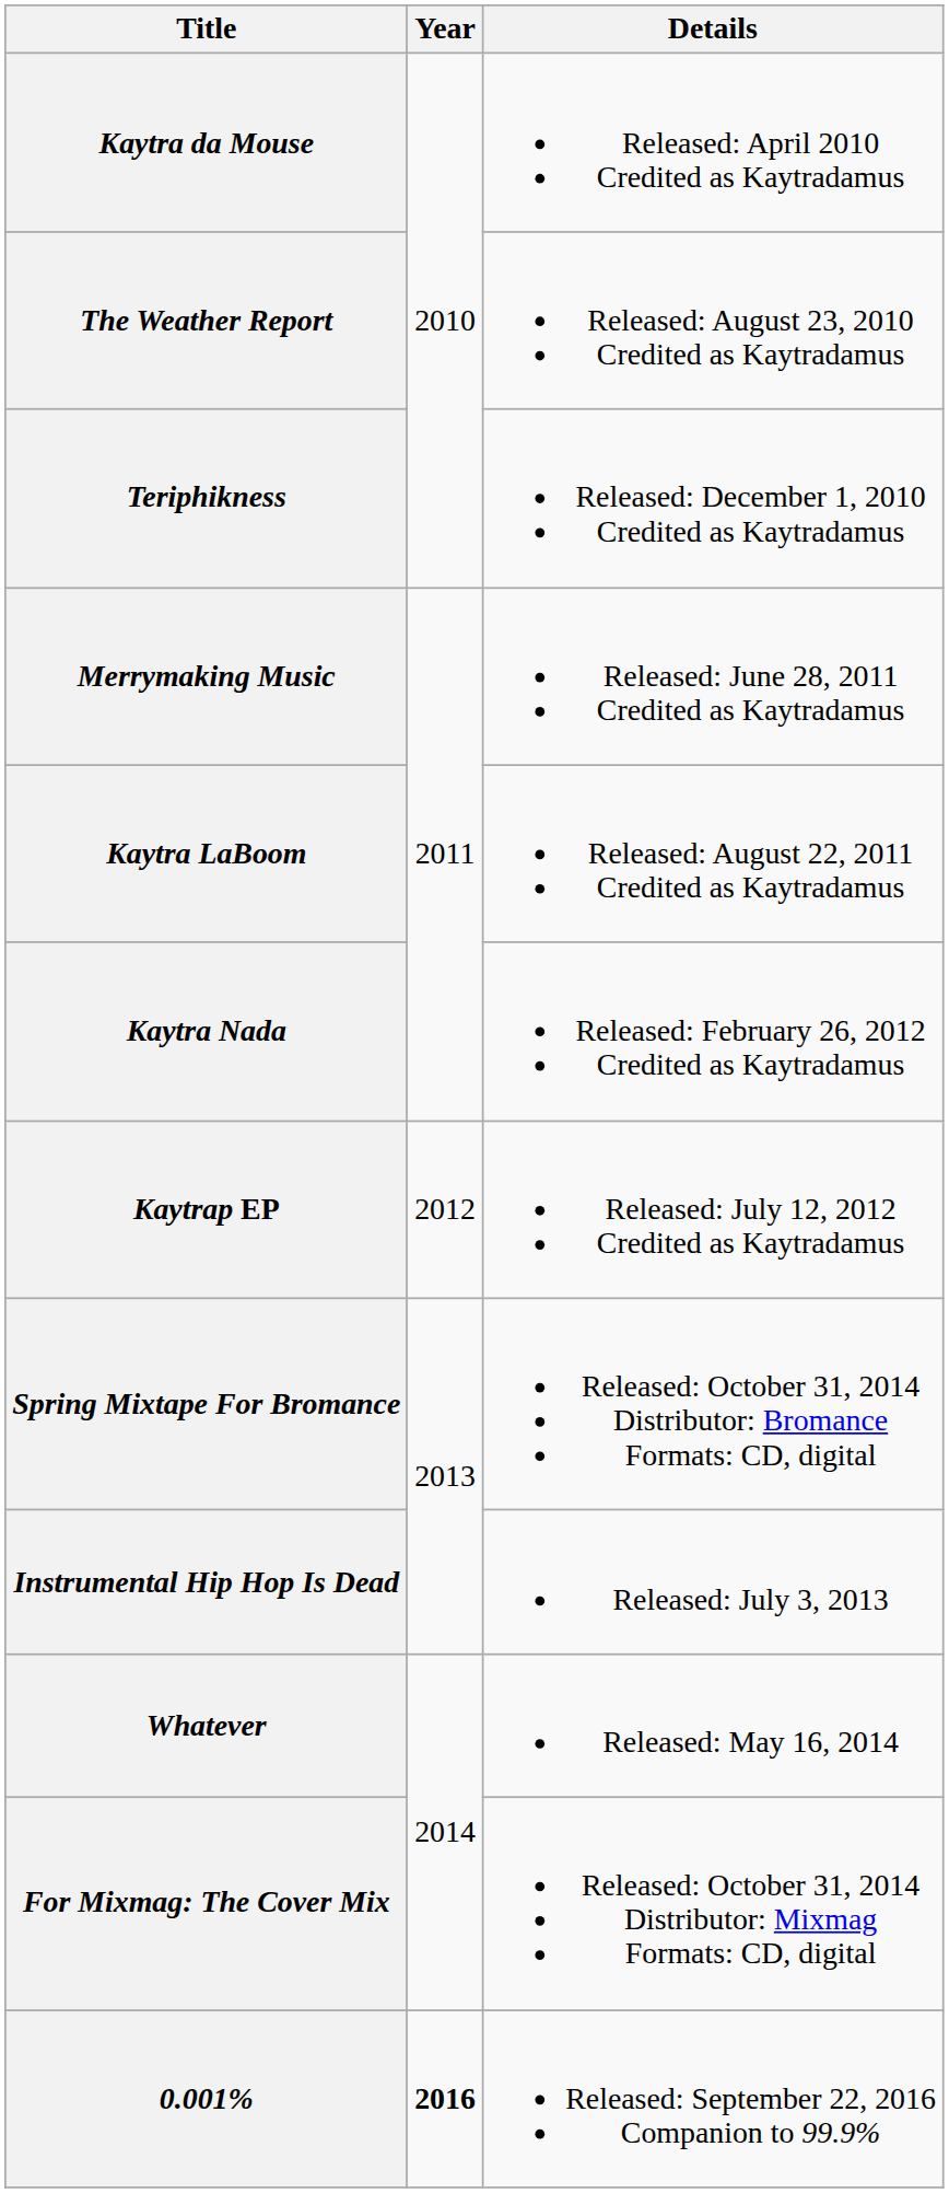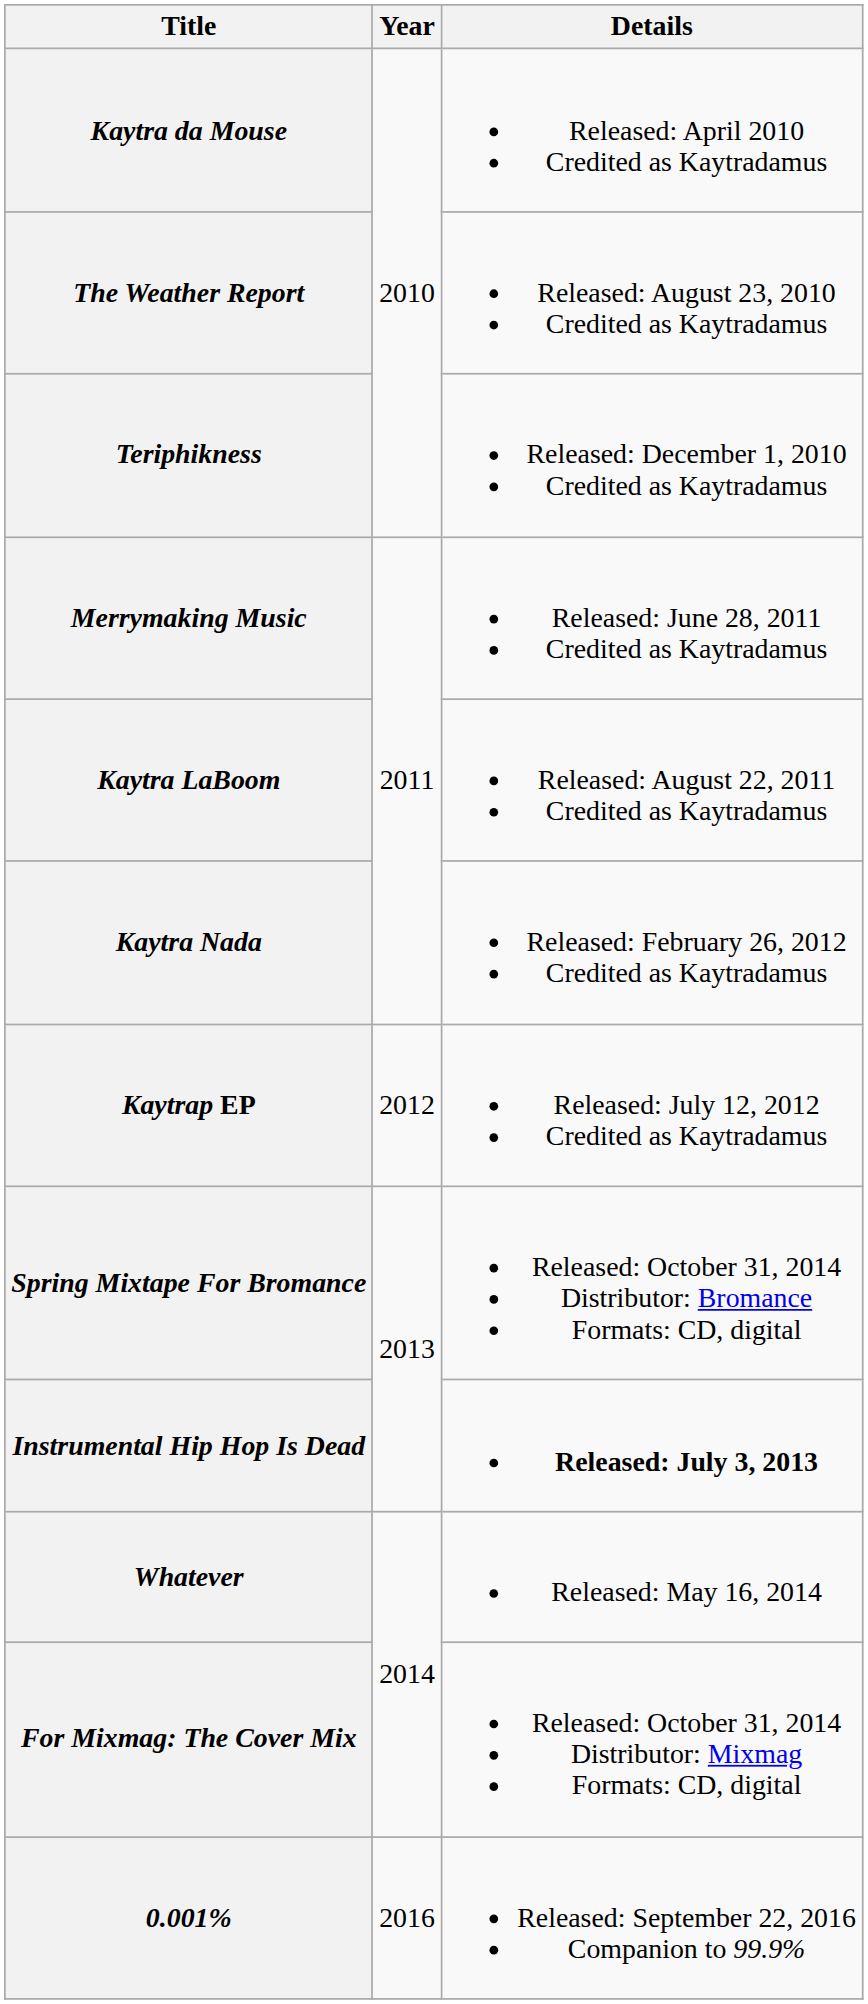Instrumental Hip Hop Is Dead | Details: normal -> bold
0.001% | Year: bold -> normal
